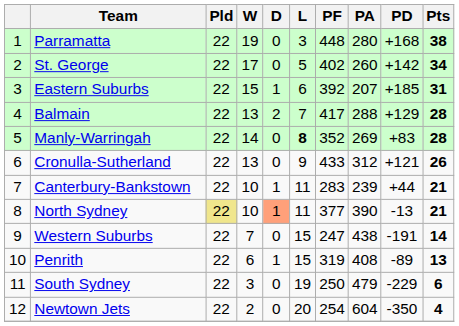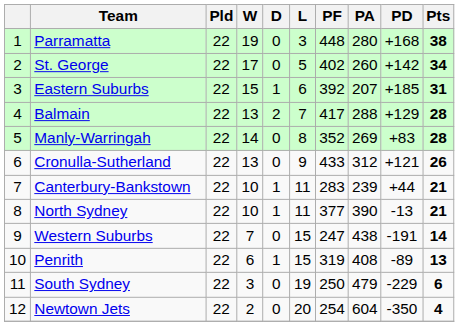Manly-Warringah | L: bold -> normal
North Sydney | Pld: khaki background -> no background
North Sydney | D: lightsalmon background -> no background
